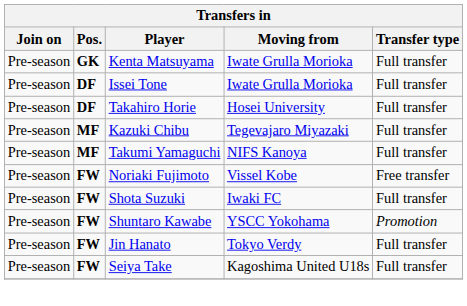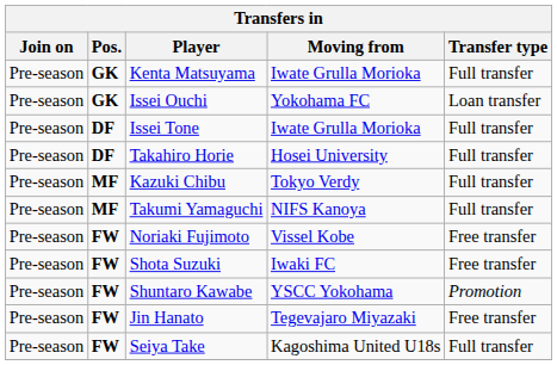+ row: Pre-season | GK | Issei Ouchi | Yokohama FC | Loan transfer
Kazuki Chibu | Moving from: Tegevajaro Miyazaki -> Tokyo Verdy
Shota Suzuki | Transfer type: Full transfer -> Free transfer
Jin Hanato | Moving from: Tokyo Verdy -> Tegevajaro Miyazaki
Jin Hanato | Transfer type: Full transfer -> Free transfer
